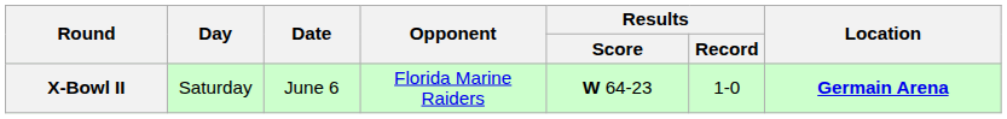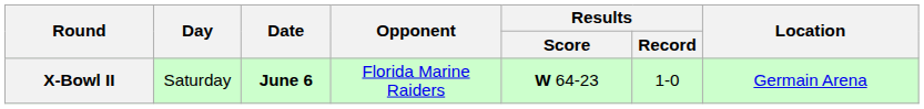X-Bowl II | Date: normal -> bold
X-Bowl II | Location: bold -> normal
